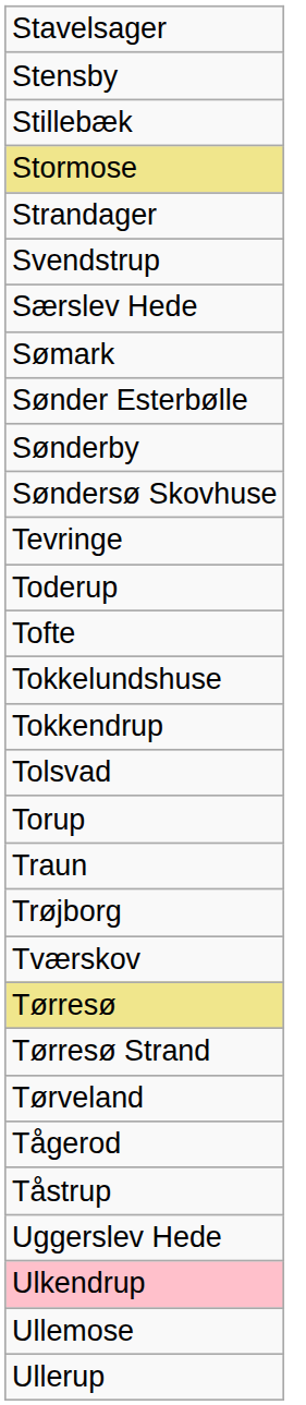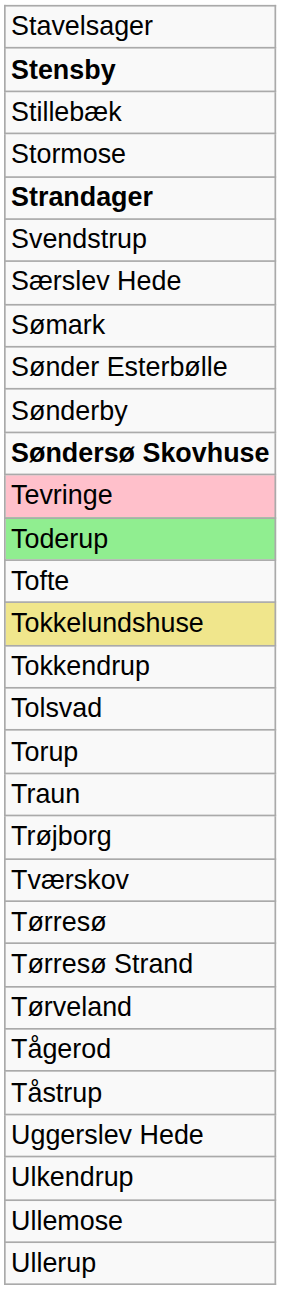row 2 | column 1: normal -> bold
row 4 | column 1: khaki background -> no background
row 5 | column 1: normal -> bold
row 11 | column 1: normal -> bold
row 12 | column 1: no background -> pink background
row 13 | column 1: no background -> lightgreen background
row 15 | column 1: no background -> khaki background
row 22 | column 1: khaki background -> no background
row 28 | column 1: pink background -> no background
